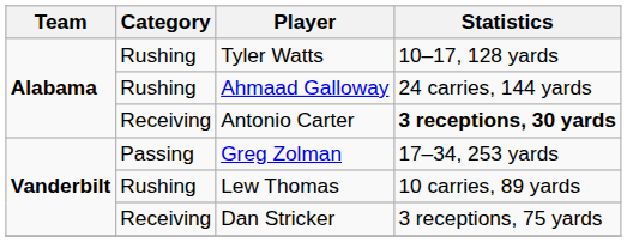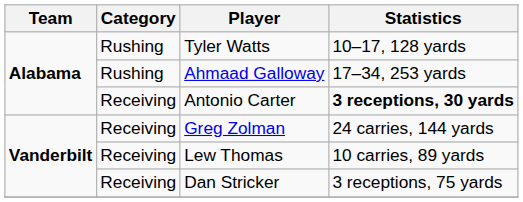Ahmaad Galloway | Statistics: 24 carries, 144 yards -> 17–34, 253 yards
Greg Zolman | Category: Passing -> Receiving
Greg Zolman | Statistics: 17–34, 253 yards -> 24 carries, 144 yards
Lew Thomas | Category: Rushing -> Receiving
